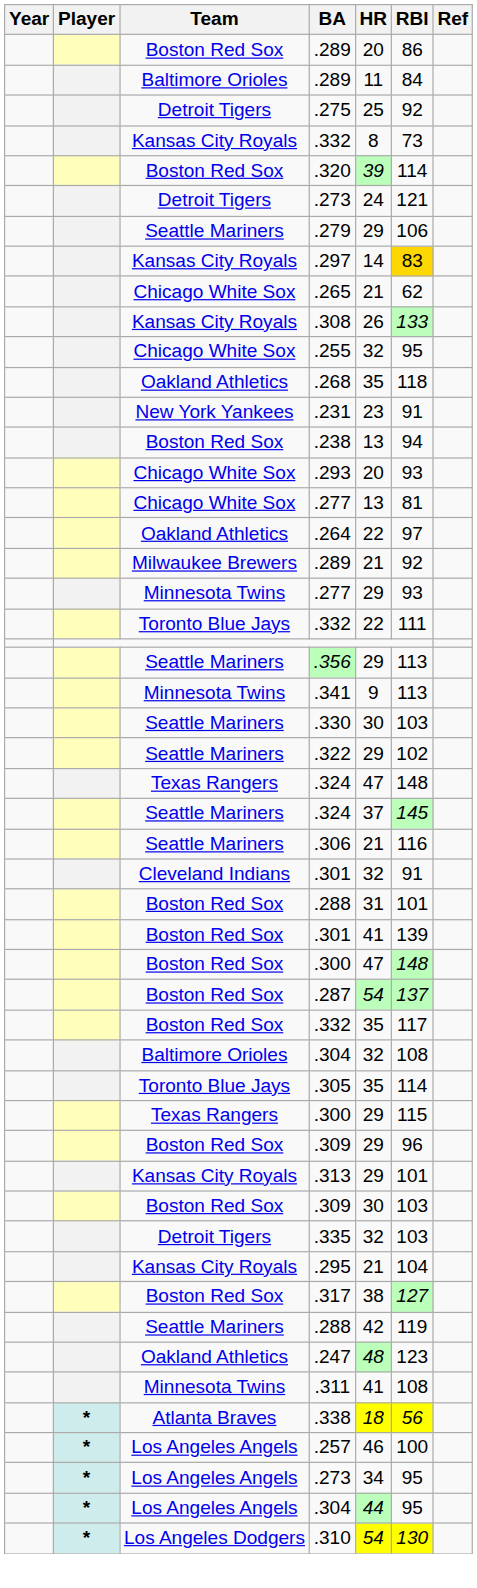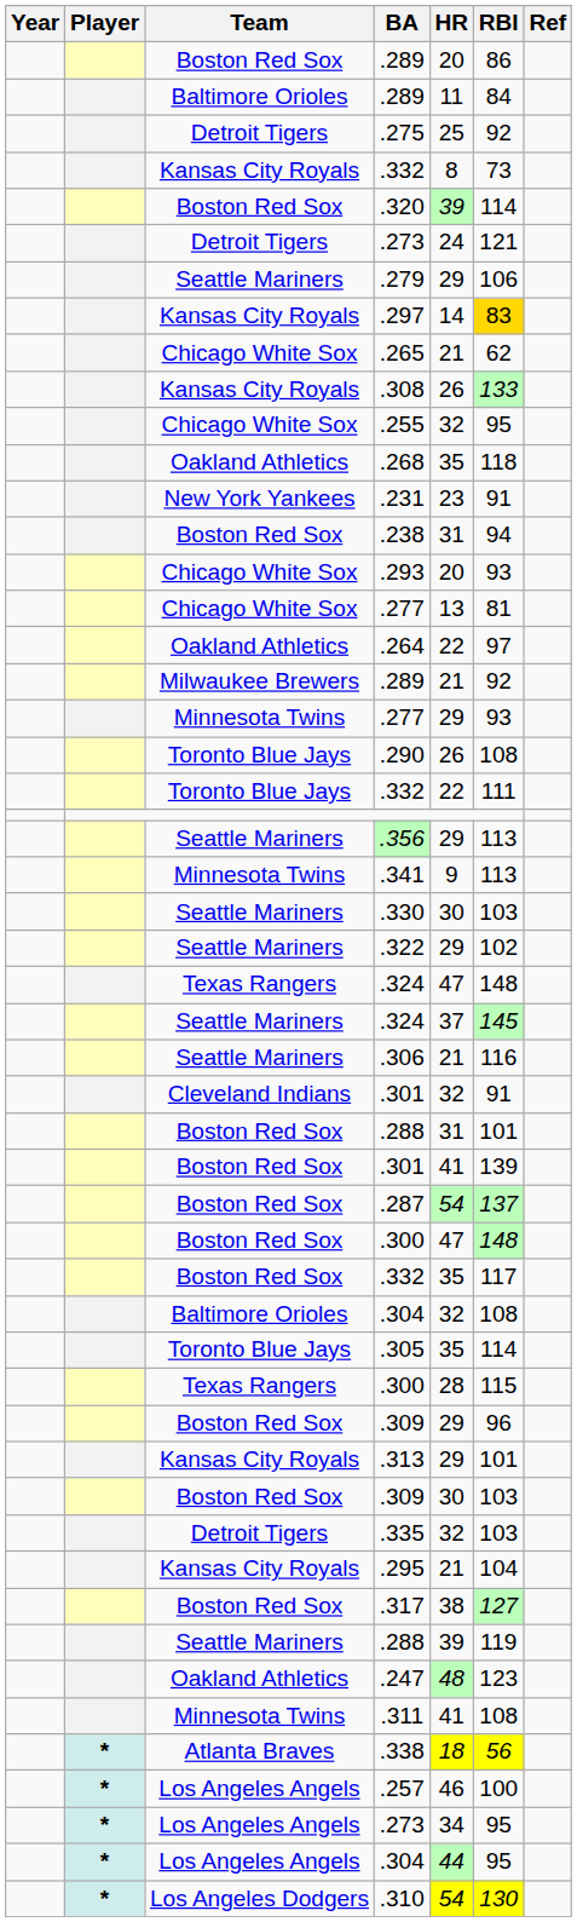.238 | HR: 13 -> 31
+ row: Toronto Blue Jays | .290 | 26 | 108
rows swapped: Boston Red Sox / .300 <-> .287
Texas Rangers / .300 | HR: 29 -> 28
Seattle Mariners / .288 | HR: 42 -> 39
